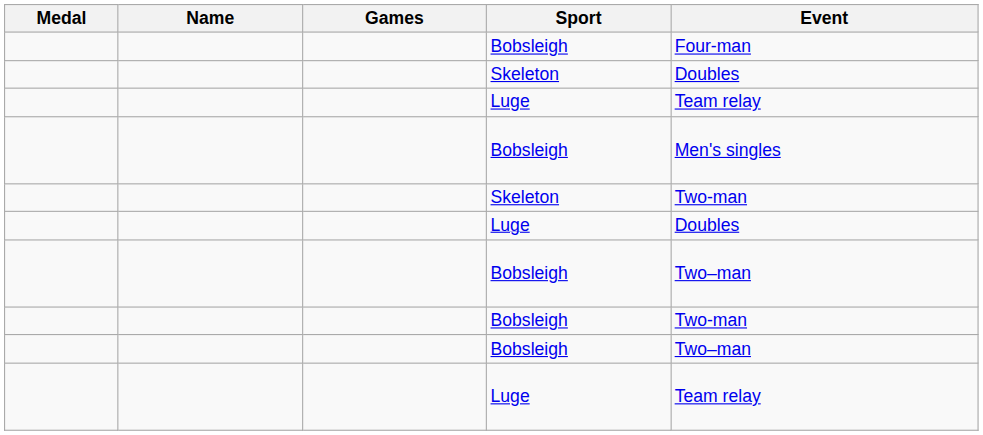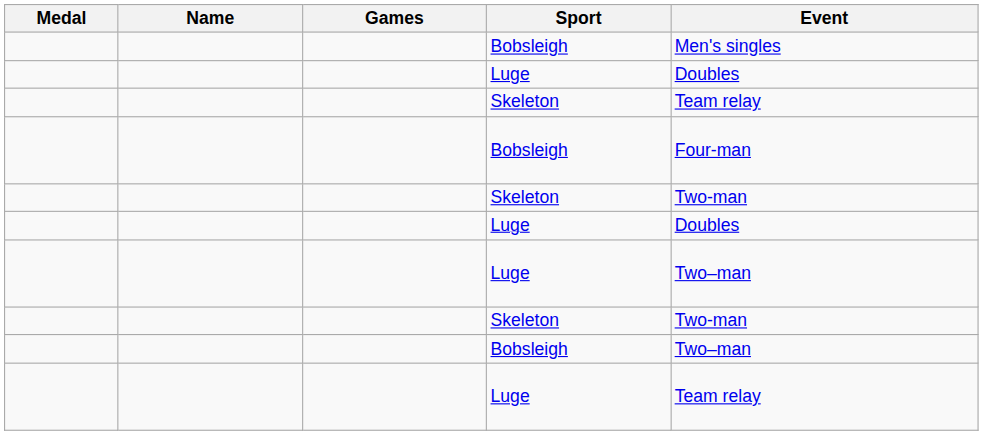row 2 | Event: Four-man -> Men's singles
row 3 | Sport: Skeleton -> Luge
row 4 | Sport: Luge -> Skeleton
row 5 | Event: Men's singles -> Four-man
row 8 | Sport: Bobsleigh -> Luge
row 9 | Sport: Bobsleigh -> Skeleton
